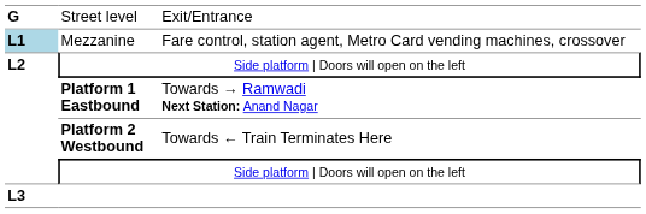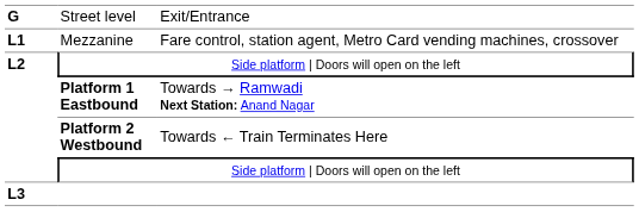Mezzanine | column 1: lightblue background -> no background
